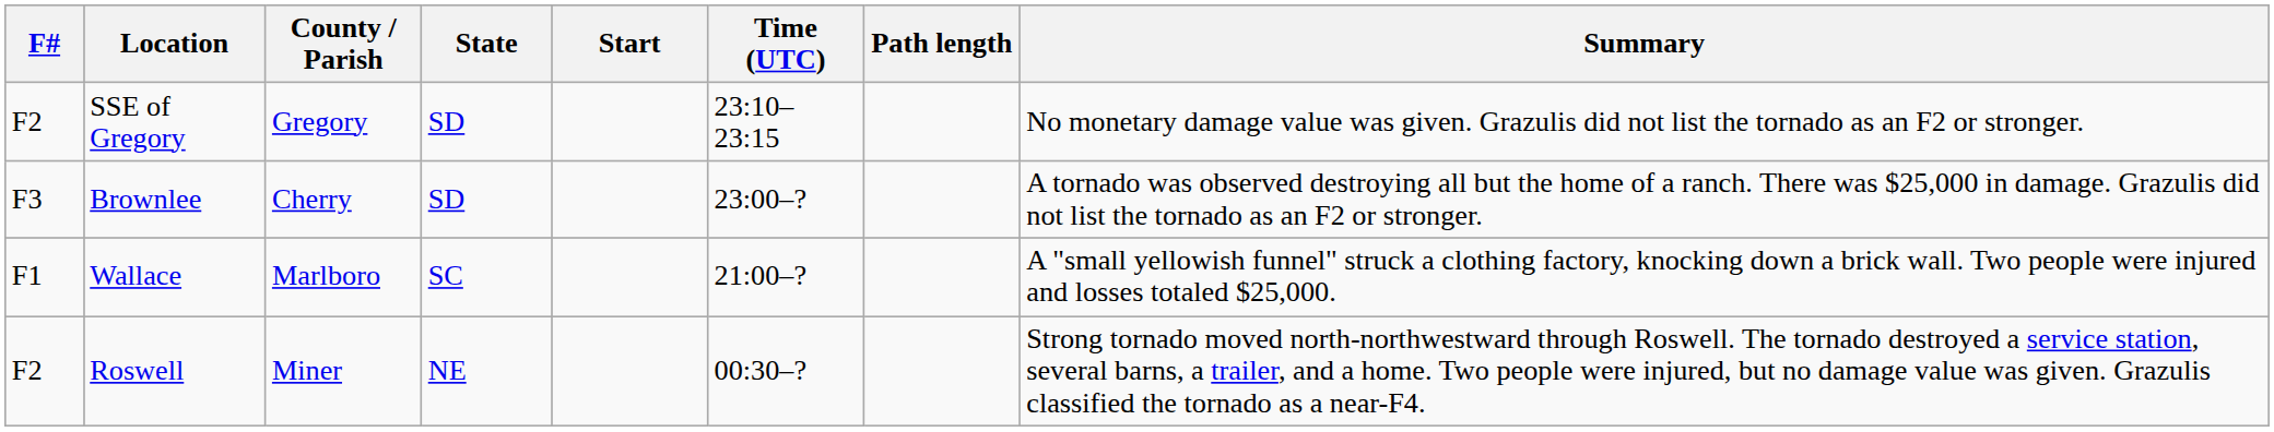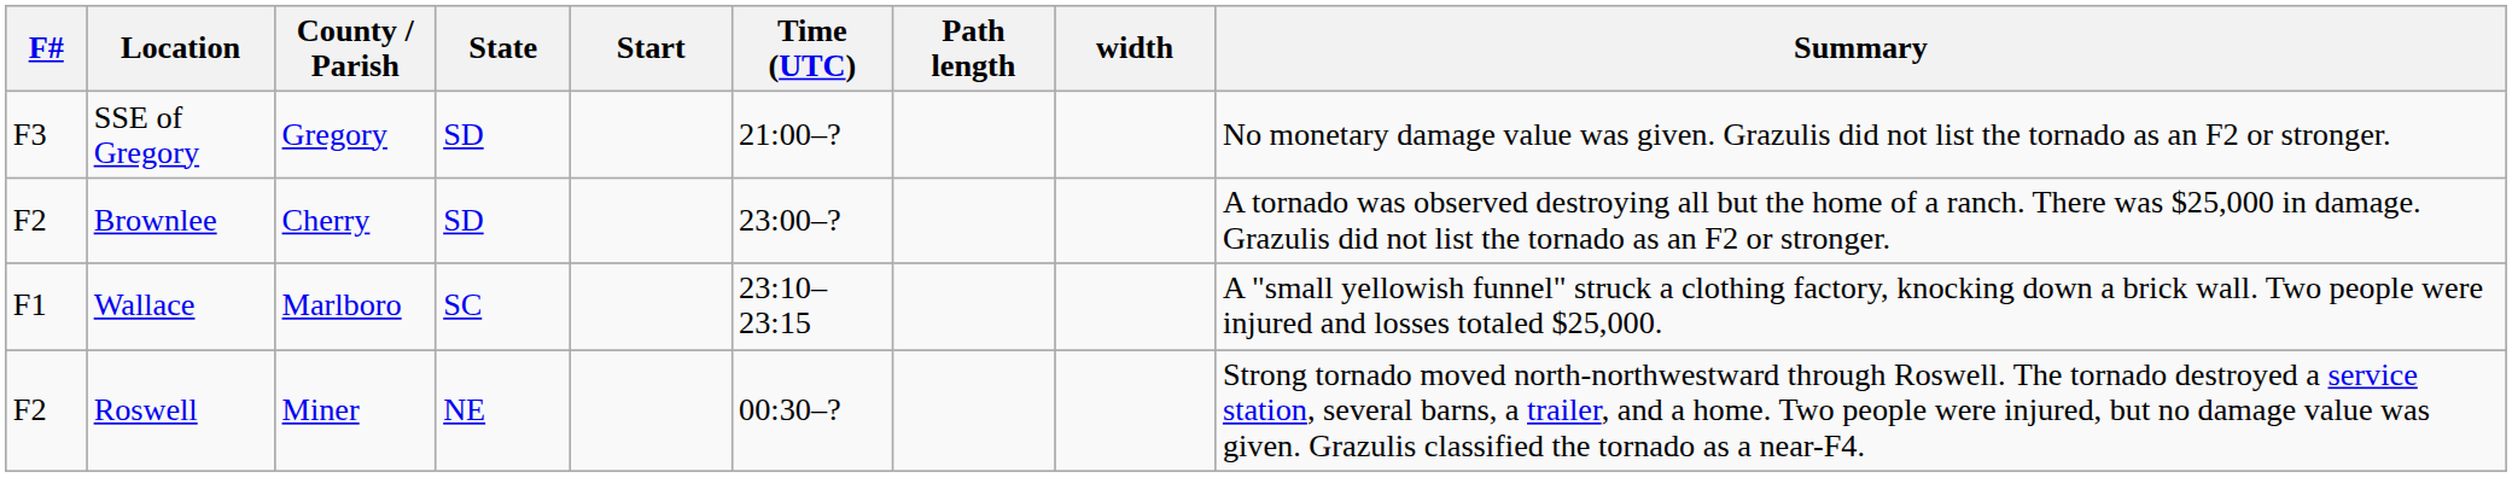+ column: width
SSE of Gregory | F#: F2 -> F3
SSE of Gregory | Time (UTC): 23:10–23:15 -> 21:00–?
Brownlee | F#: F3 -> F2
Wallace | Time (UTC): 21:00–? -> 23:10–23:15
